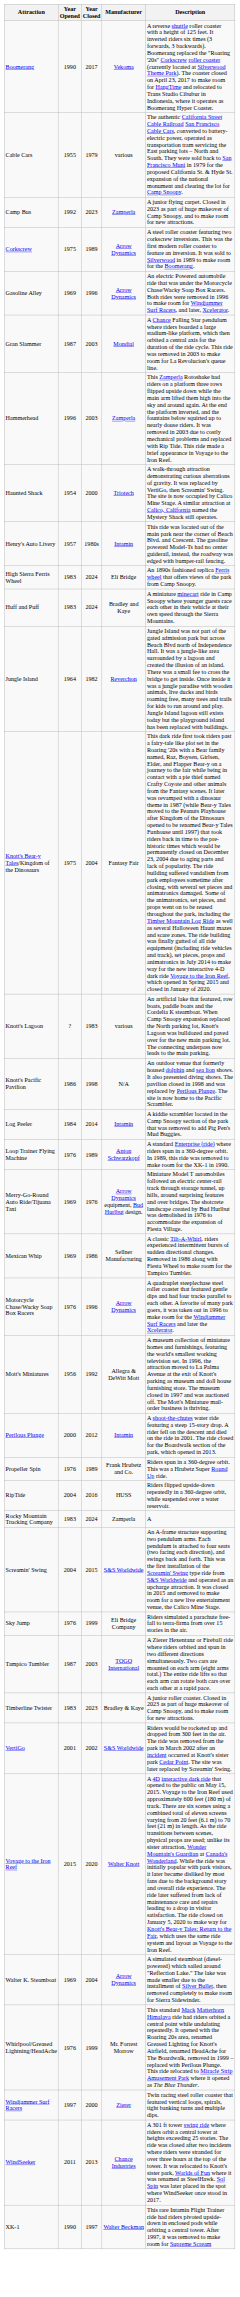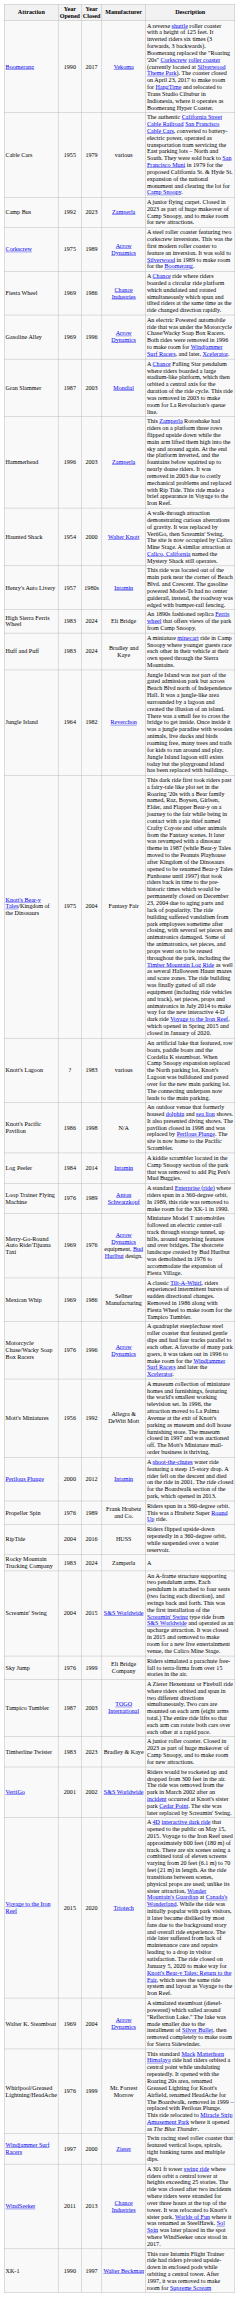+ row: Fiesta Wheel | 1969 | 1986 | Chance Industries | A Chance ride where riders boarded a circular ride platform which undulated and rotated simultaneously which spun and tilted riders at the same time as the ride changed direction rapidly.
Haunted Shack | Manufacturer: Triotech -> Walter Knott
Voyage to the Iron Reef | Manufacturer: Walter Knott -> Triotech
